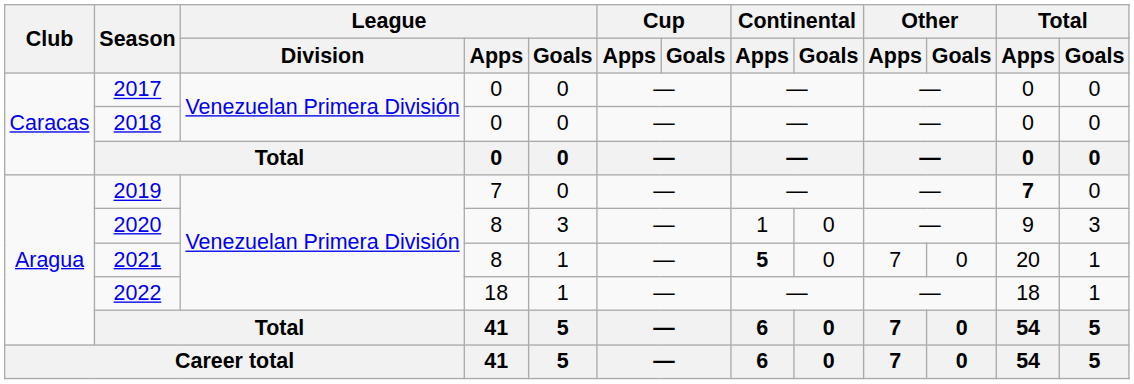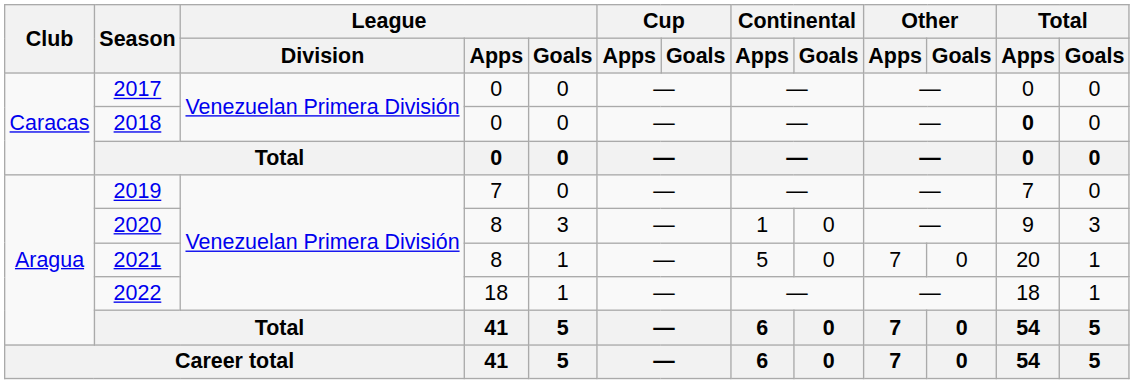2018 | Total / Apps: normal -> bold
2019 | Total / Apps: bold -> normal
2021 | Continental / Apps: bold -> normal
